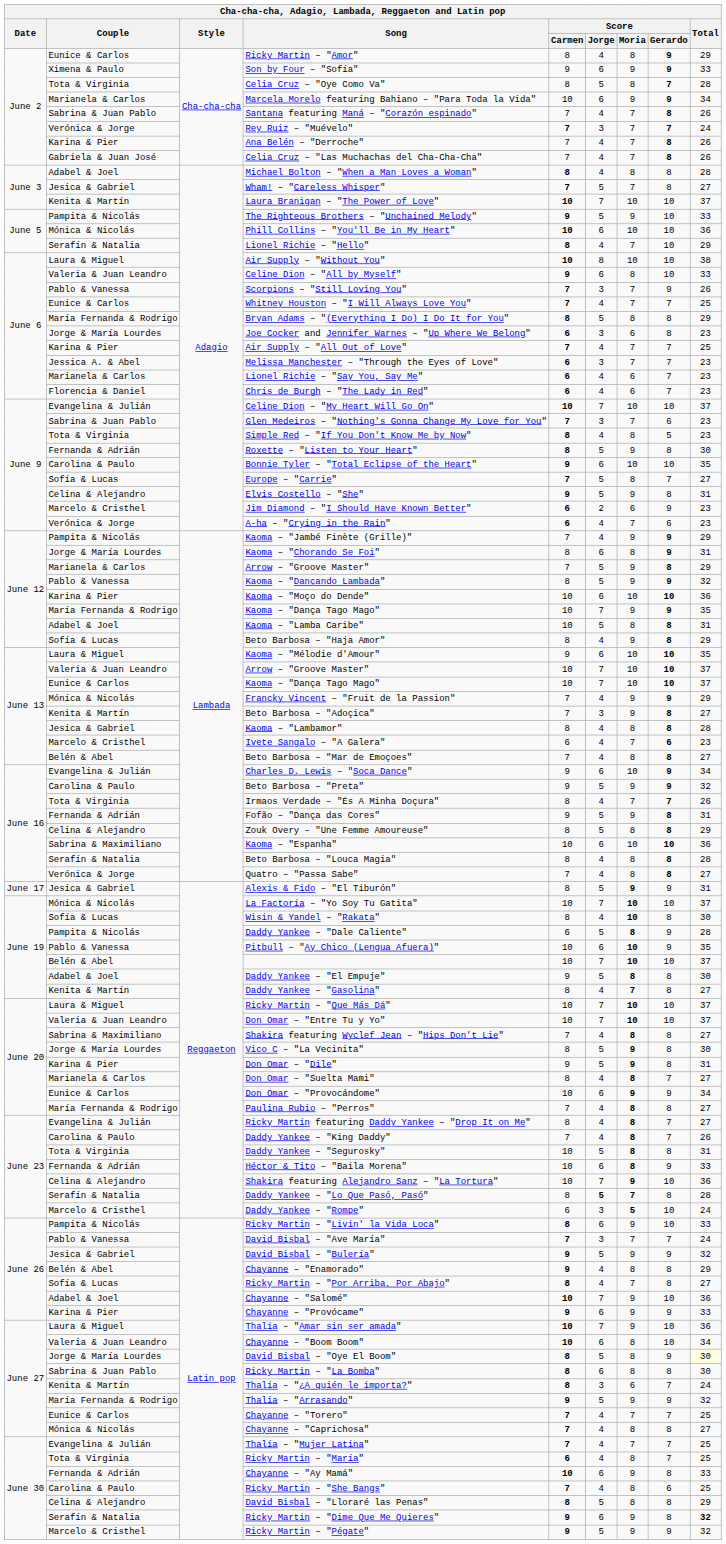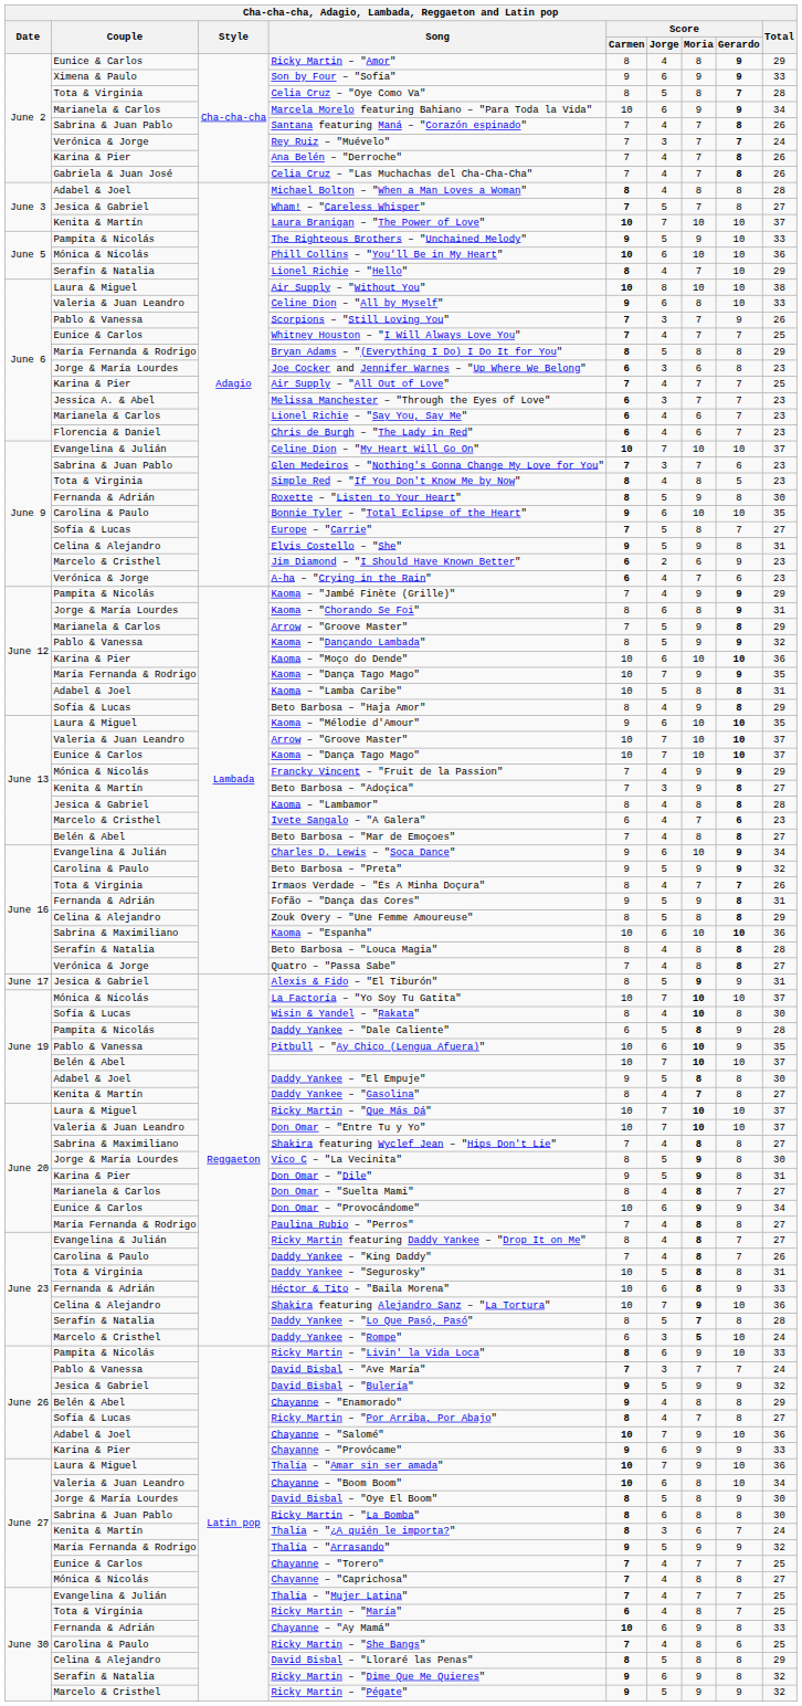Rey Ruiz – "Muévelo" | Score / Carmen: bold -> normal
Daddy Yankee – "Lo Que Pasó, Pasó" | Score / Jorge: bold -> normal
David Bisbal – "Oye El Boom" | Total: lightyellow background -> no background
Ricky Martin – "Dime Que Me Quieres" | Total: bold -> normal
